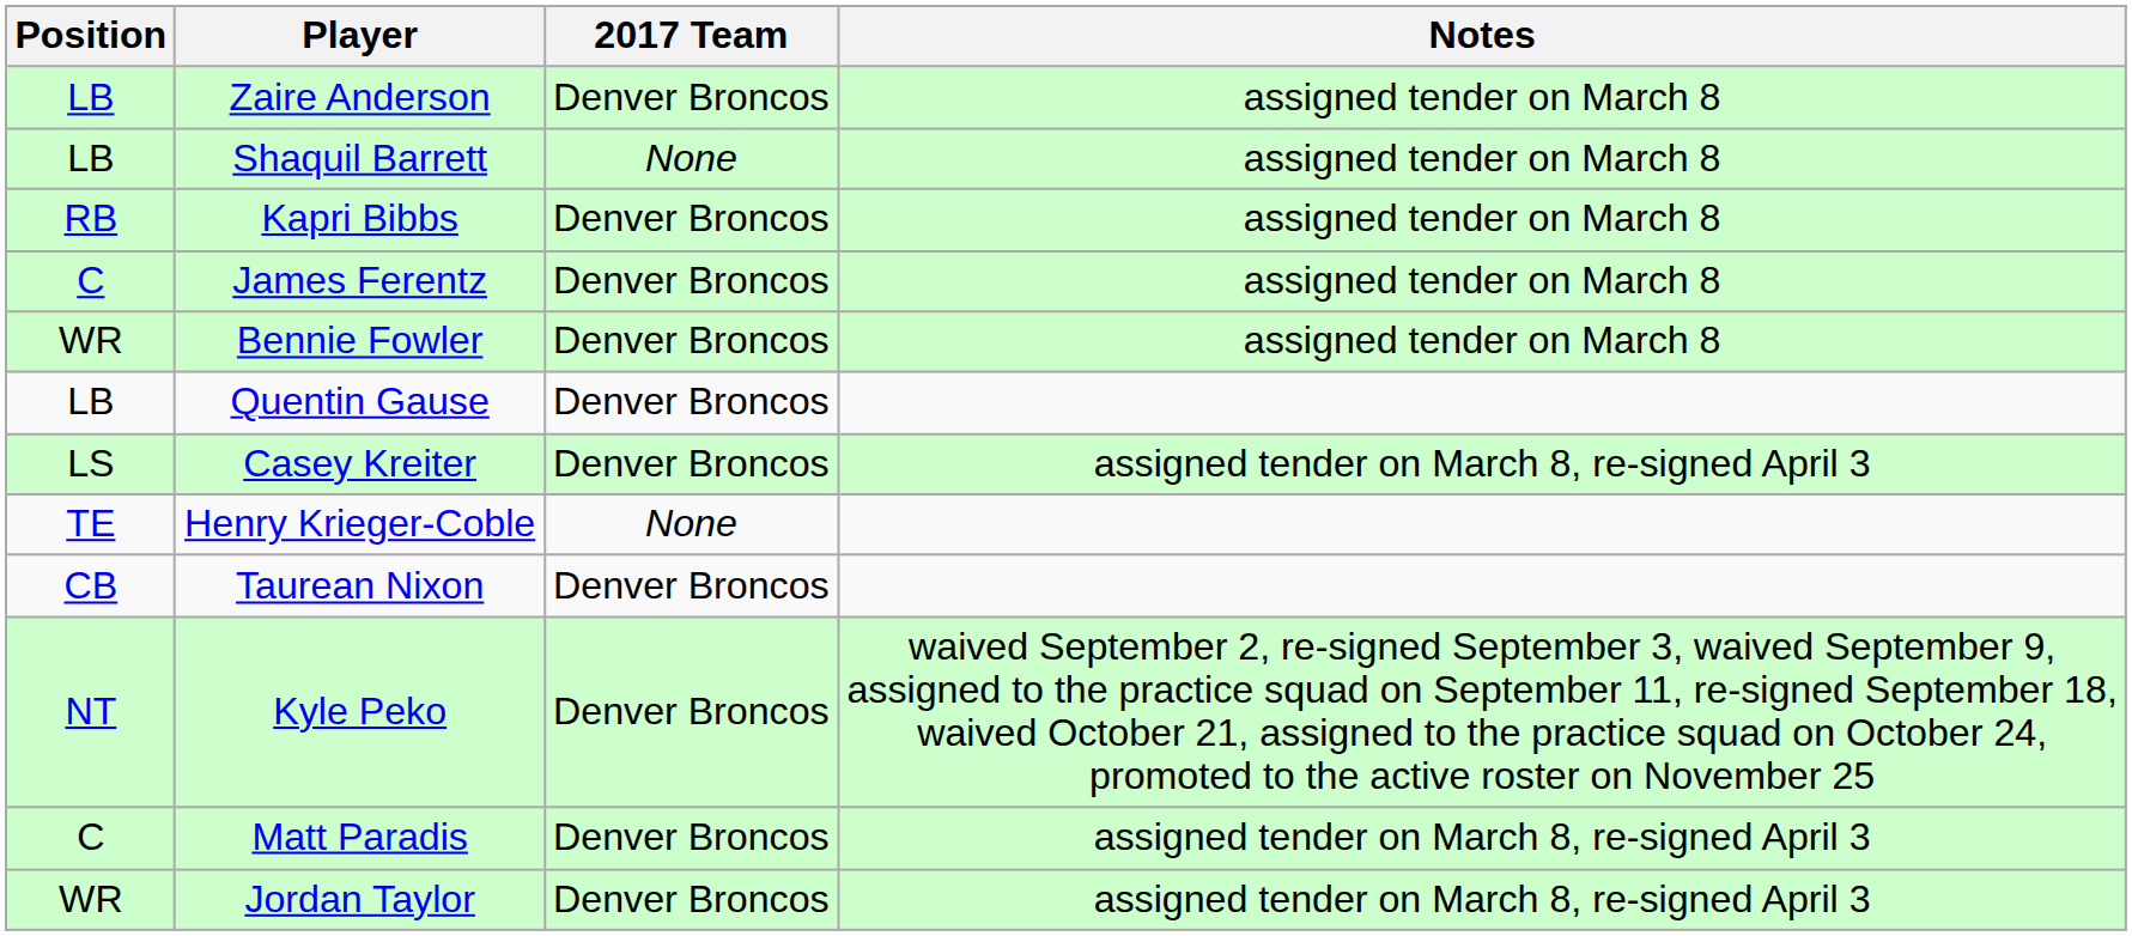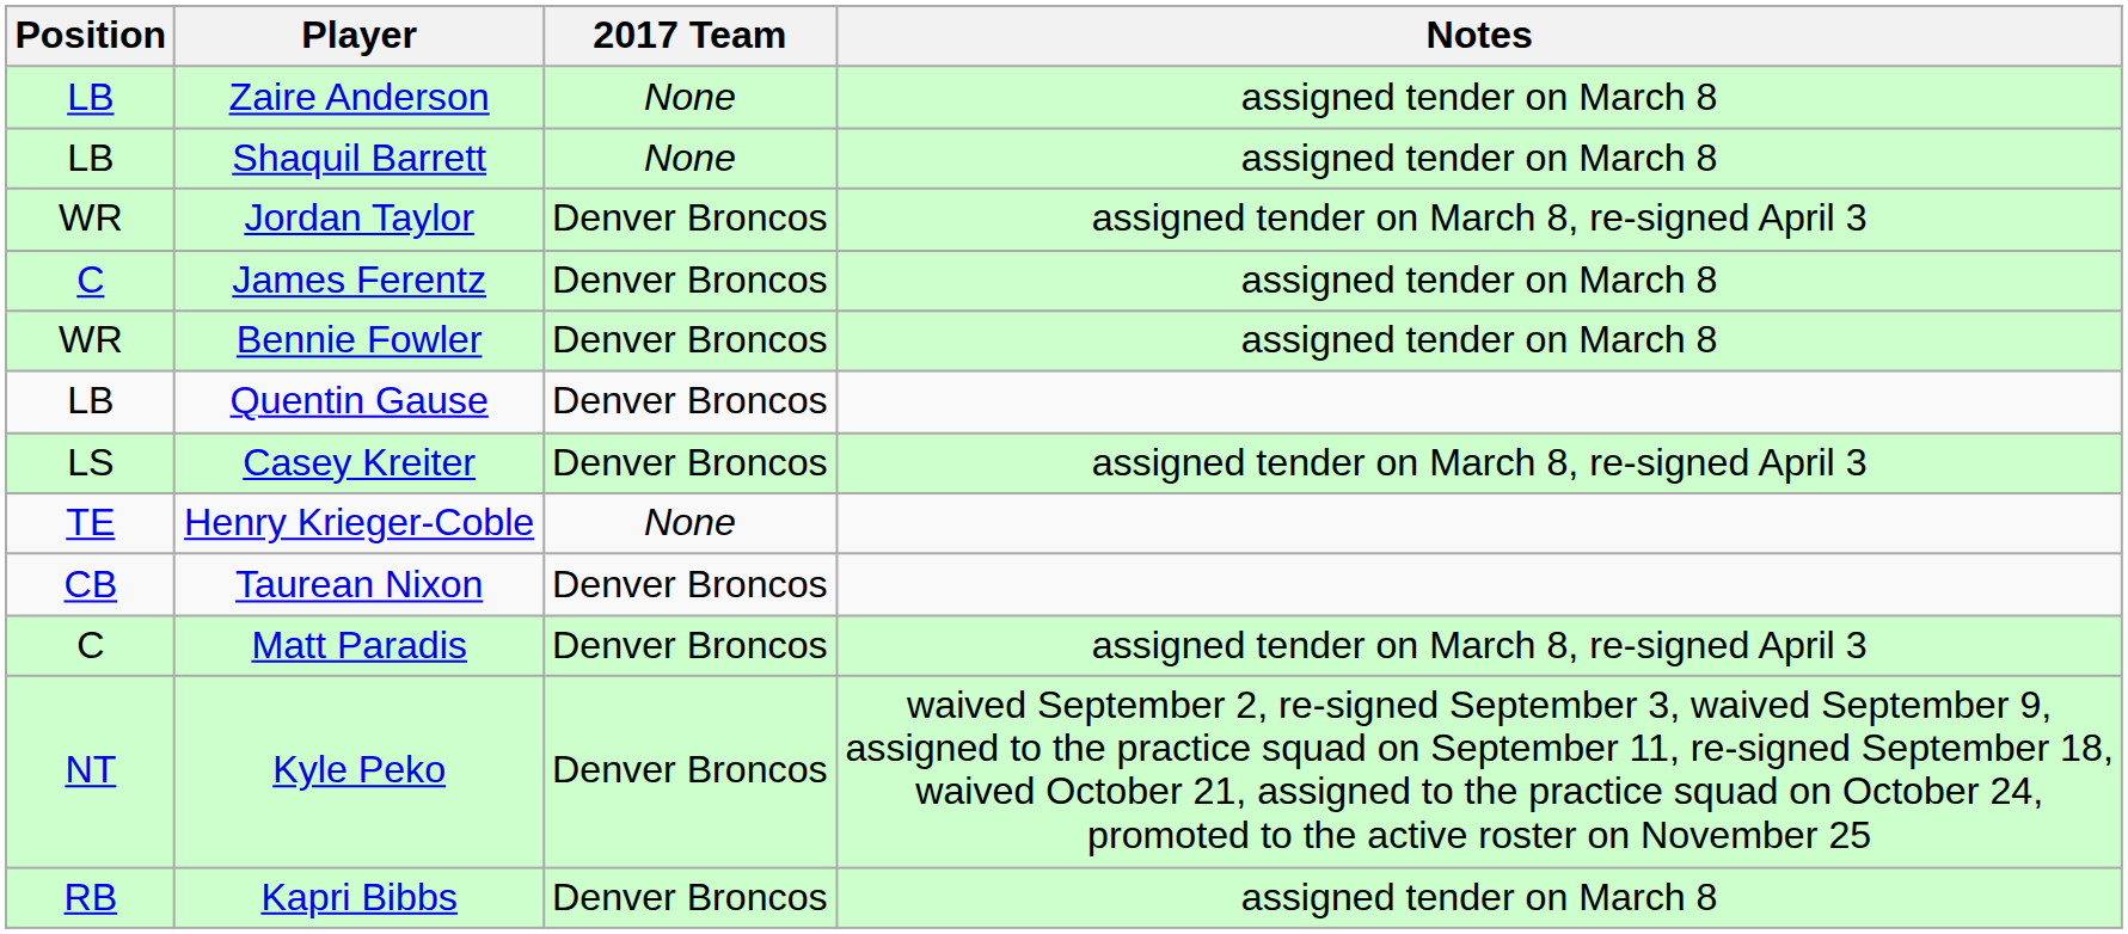Zaire Anderson | 2017 Team: Denver Broncos -> None
rows swapped: Kapri Bibbs <-> Jordan Taylor
rows swapped: Matt Paradis <-> Kyle Peko
